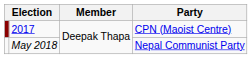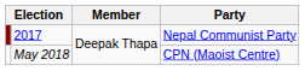2017 | Party: CPN (Maoist Centre) -> Nepal Communist Party
May 2018 | Party: Nepal Communist Party -> CPN (Maoist Centre)
